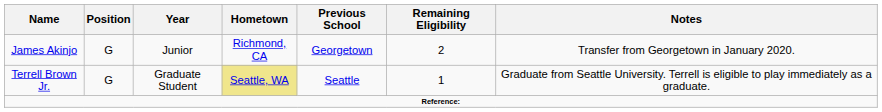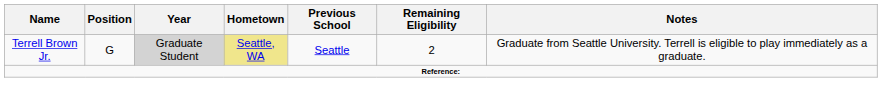- row: James Akinjo | G | Junior | Richmond, CA | Georgetown | 2 | Transfer from Georgetown in January 2020.
Terrell Brown Jr. | Year: no background -> lightgrey background
Terrell Brown Jr. | Remaining Eligibility: 1 -> 2
